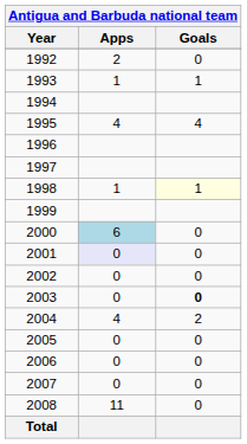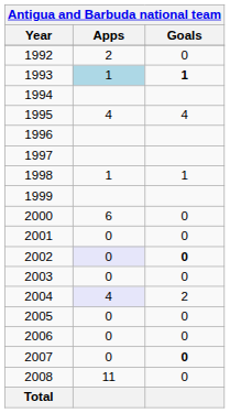1993 | Apps: no background -> lightblue background
1993 | Goals: normal -> bold
1998 | Goals: lightyellow background -> no background
2000 | Apps: lightblue background -> no background
2001 | Apps: lavender background -> no background
2002 | Apps: no background -> lavender background
2002 | Goals: normal -> bold
2003 | Goals: bold -> normal
2004 | Apps: no background -> lavender background
2007 | Goals: normal -> bold
